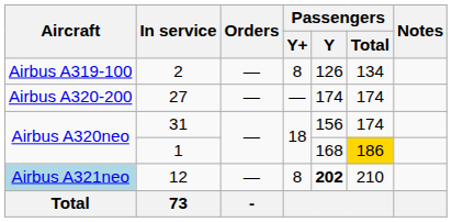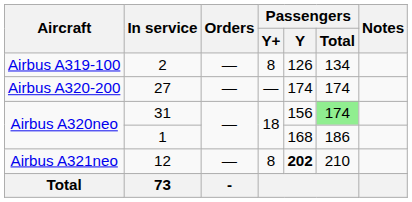31 | Passengers / Total: no background -> lightgreen background
1 | Passengers / Total: gold background -> no background
12 | Aircraft: lightblue background -> no background
